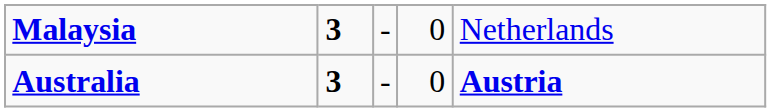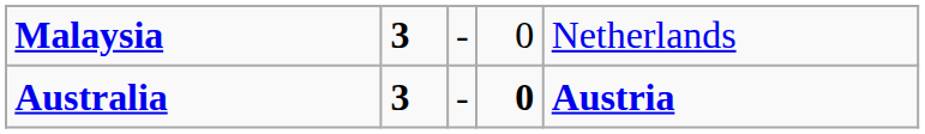Australia | column 4: normal -> bold
